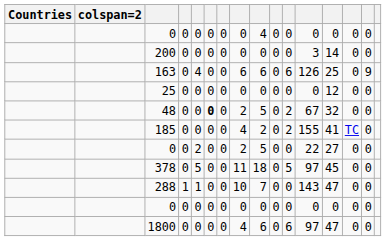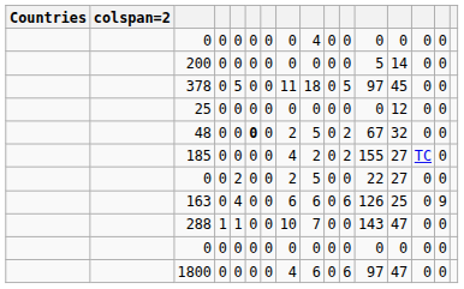200 | column 12: 3 -> 5
rows swapped: 378 <-> 163
185 | column 13: 41 -> 27
